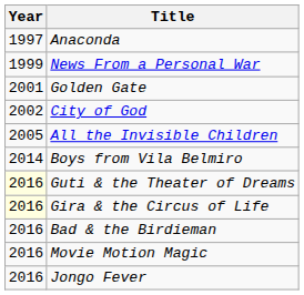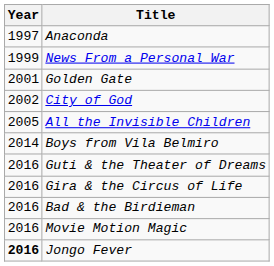Guti & the Theater of Dreams | Year: lightyellow background -> no background
Gira & the Circus of Life | Year: lightyellow background -> no background
Jongo Fever | Year: normal -> bold
